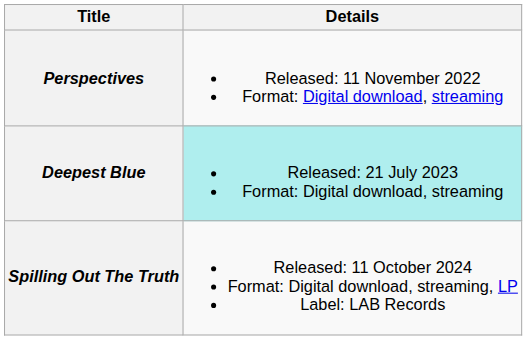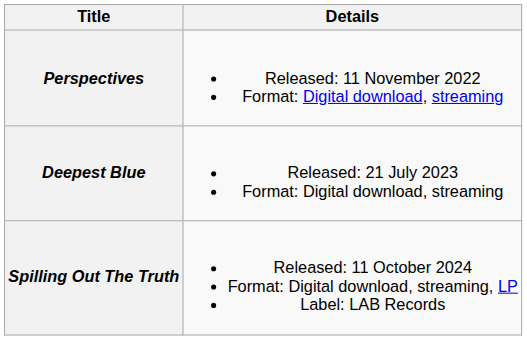Deepest Blue | Details: paleturquoise background -> no background
